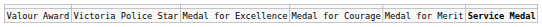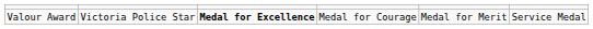Valour Award | column 3: normal -> bold
Valour Award | column 6: bold -> normal
